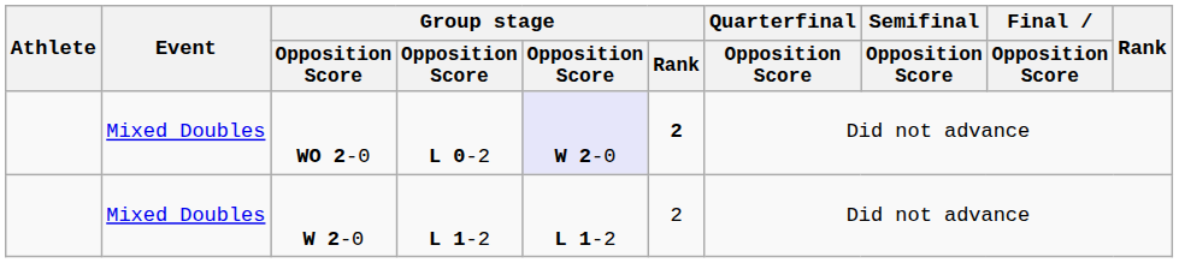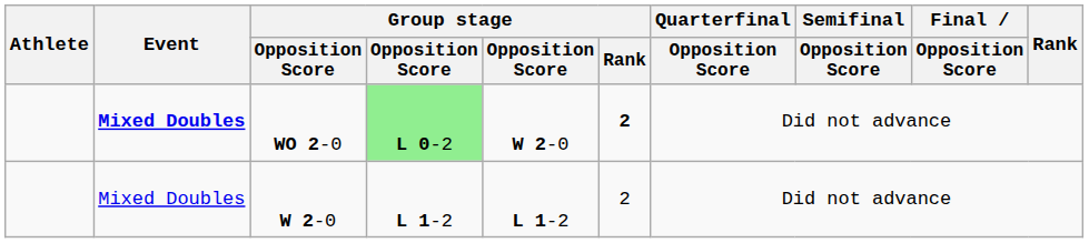WO 2-0 | Event: normal -> bold
WO 2-0 | column 4: no background -> lightgreen background
WO 2-0 | column 5: lavender background -> no background
